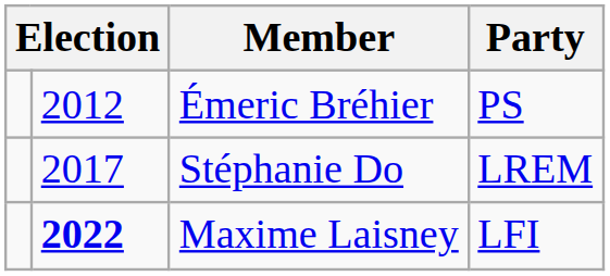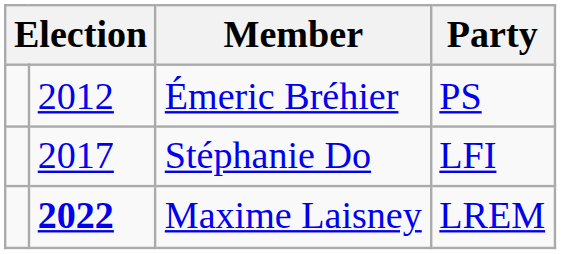Stéphanie Do | Party: LREM -> LFI
Maxime Laisney | Party: LFI -> LREM
